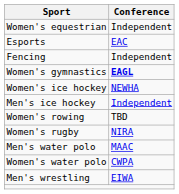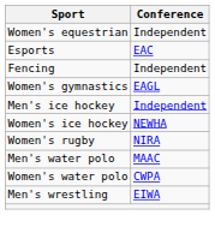Women's gymnastics | Conference: bold -> normal
rows swapped: Men's ice hockey <-> Women's ice hockey
- row: Women's rowing | TBD
